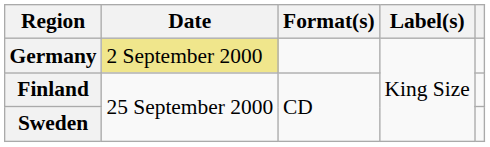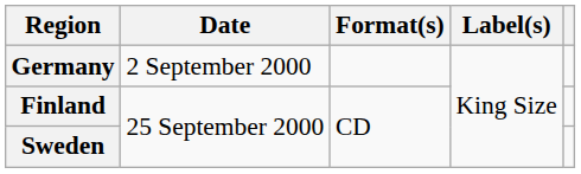Germany | Date: khaki background -> no background
